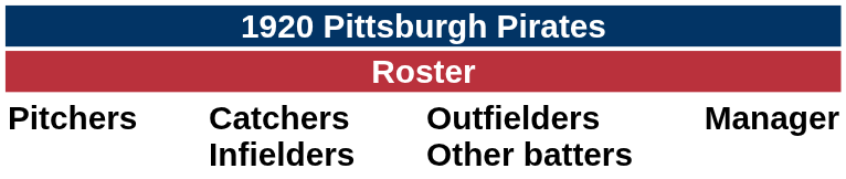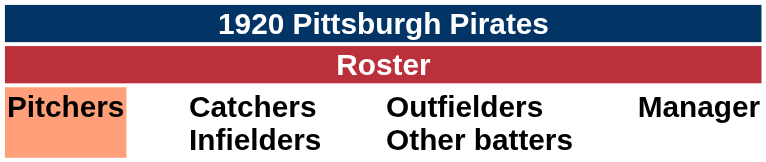Pitchers | column 1: no background -> lightsalmon background
